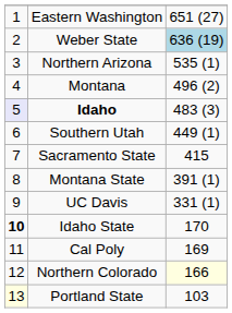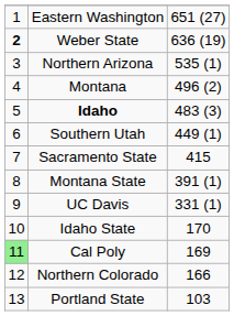Weber State | column 1: normal -> bold
Weber State | column 3: lightblue background -> no background
Idaho | column 1: lavender background -> no background
Idaho State | column 1: bold -> normal
Cal Poly | column 1: no background -> lightgreen background
Northern Colorado | column 3: lightyellow background -> no background
Portland State | column 1: lightyellow background -> no background
